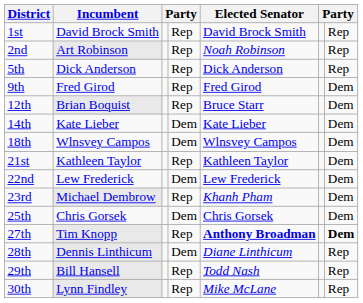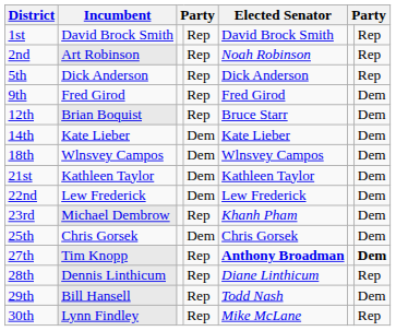21st | column 4: Rep -> Dem
28th | column 4: Dem -> Rep
29th | column 7: Rep -> Dem
